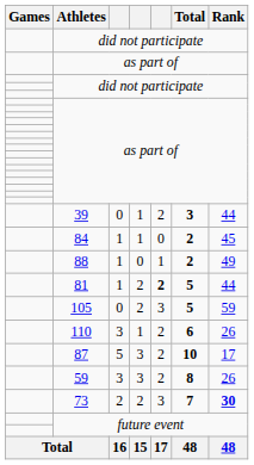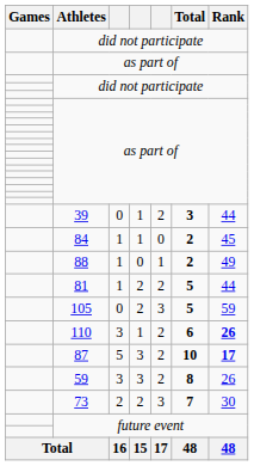81 | column 5: bold -> normal
110 | Rank: normal -> bold
87 | Rank: normal -> bold
73 | Rank: bold -> normal
